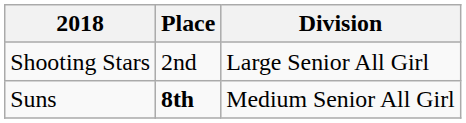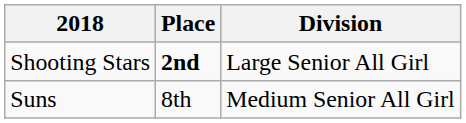row 2 | Place: normal -> bold
row 3 | Place: bold -> normal
